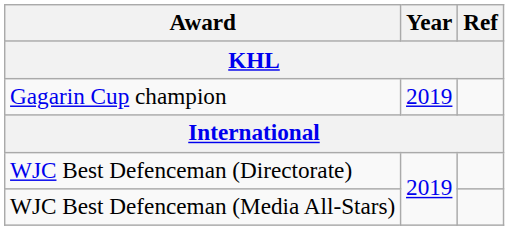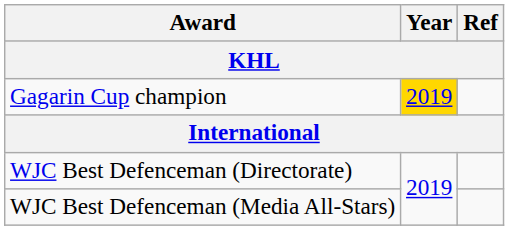Gagarin Cup champion | Year: no background -> gold background
